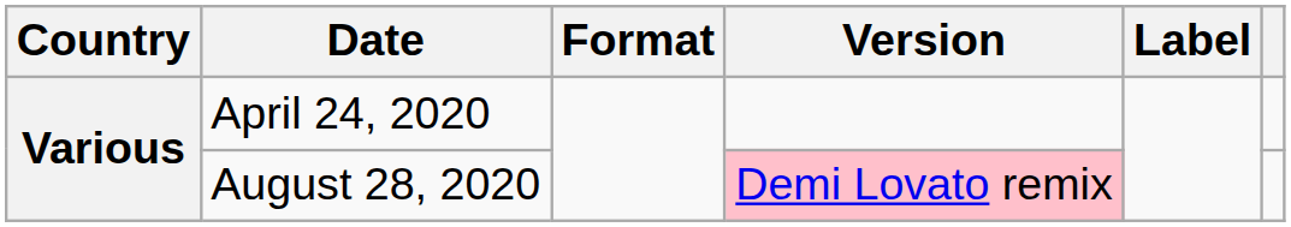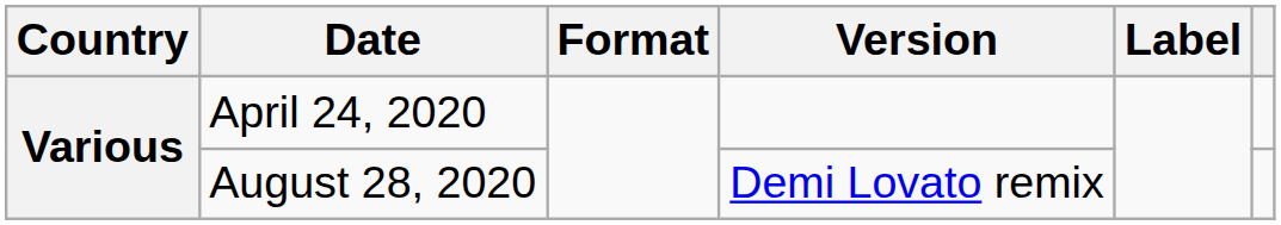August 28, 2020 | Version: pink background -> no background
